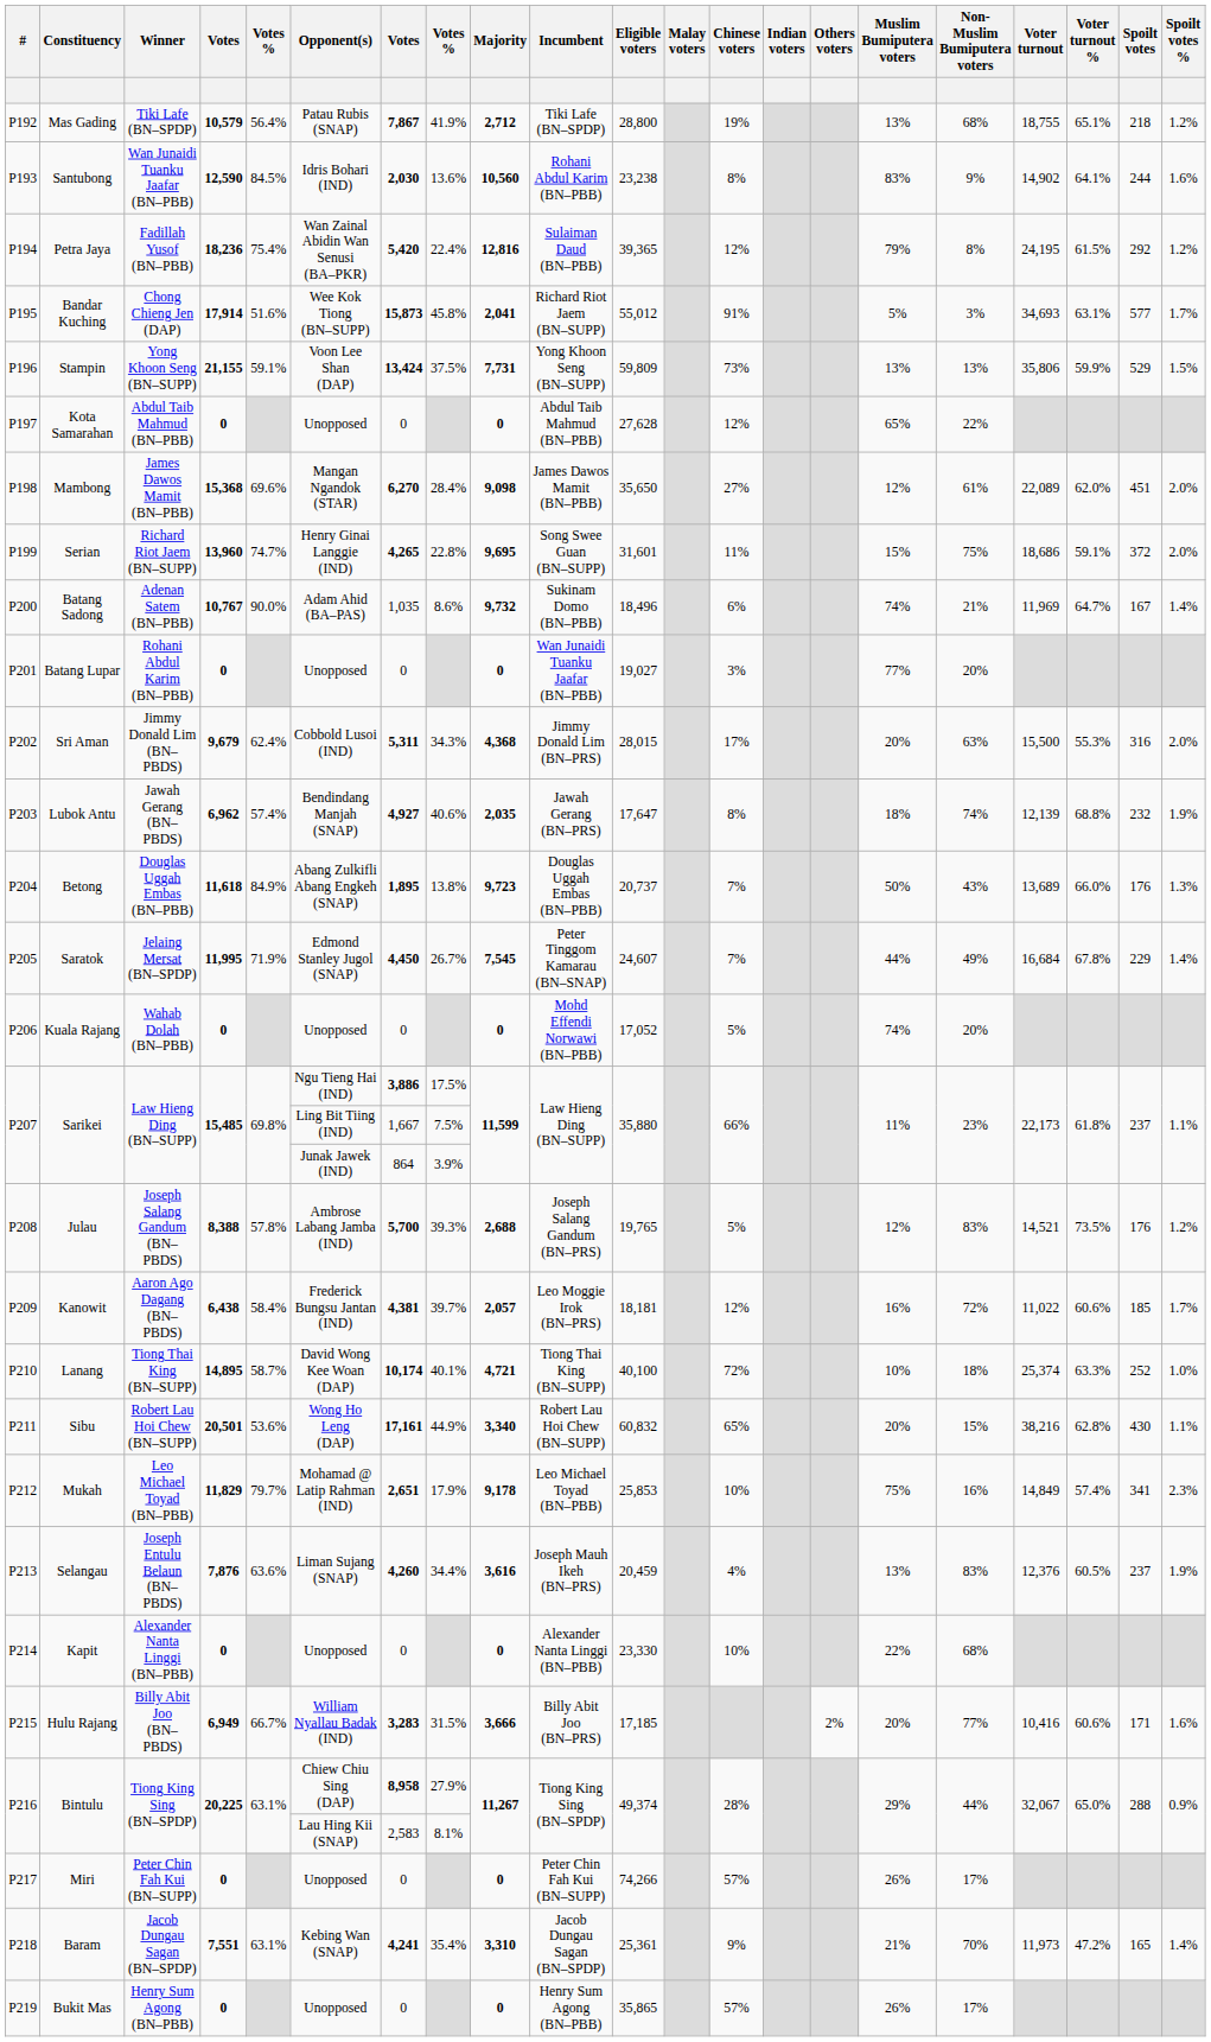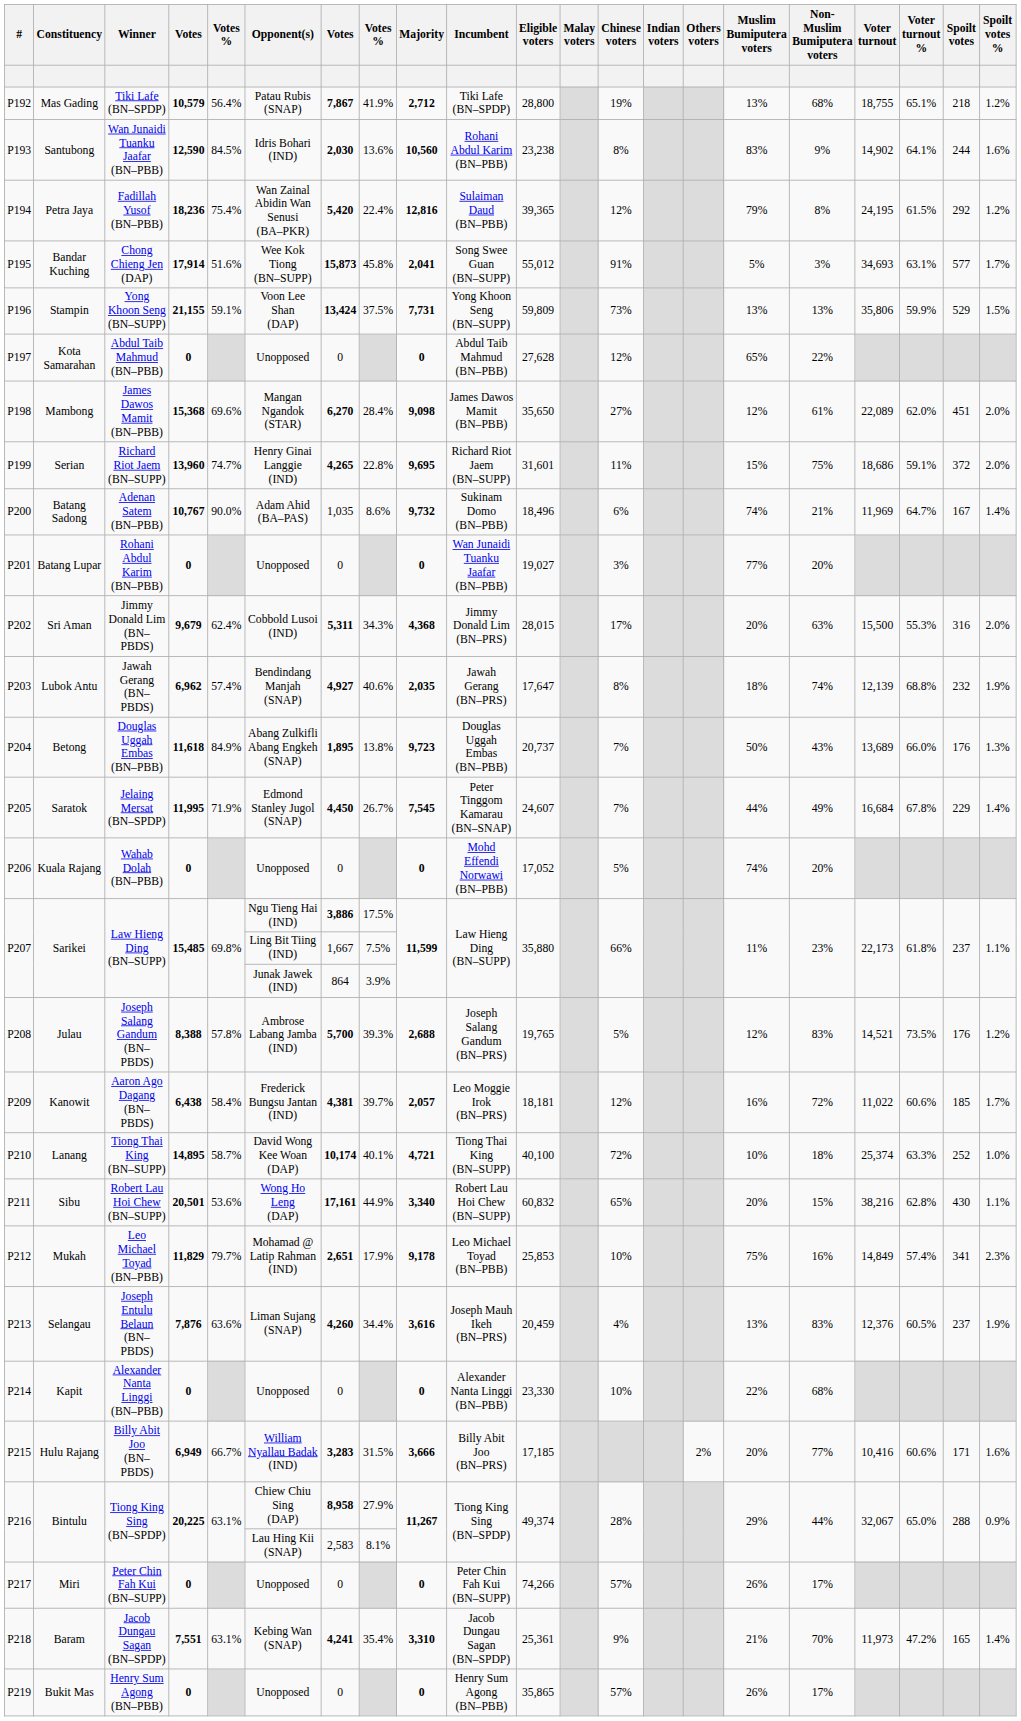Bandar Kuching | Incumbent: Richard Riot Jaem (BN–SUPP) -> Song Swee Guan (BN–SUPP)
Serian | Incumbent: Song Swee Guan (BN–SUPP) -> Richard Riot Jaem (BN–SUPP)
